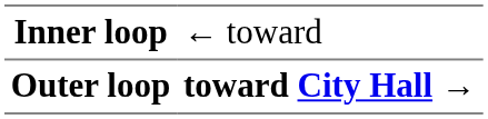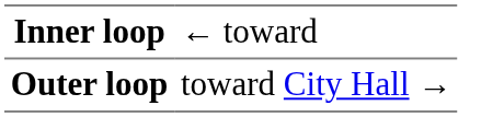Outer loop | column 2: bold -> normal
